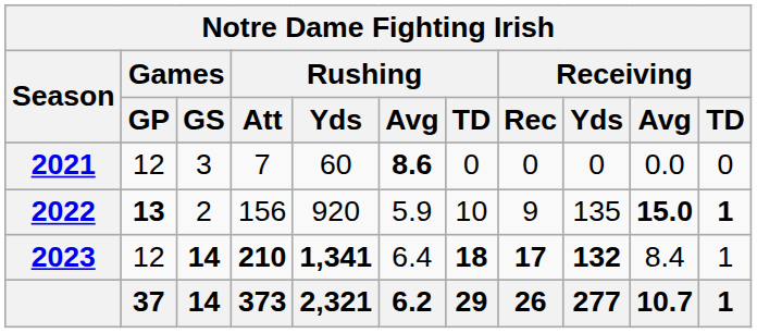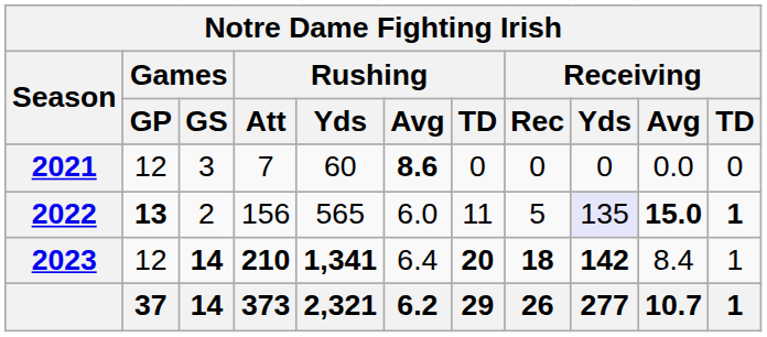2022 | Rushing / Yds: 920 -> 565
2022 | Rushing / Avg: 5.9 -> 6.0
2022 | Rushing / TD: 10 -> 11
2022 | Receiving / Rec: 9 -> 5
2022 | Receiving / Yds: no background -> lavender background
2023 | Rushing / TD: 18 -> 20
2023 | Receiving / Rec: 17 -> 18
2023 | Receiving / Yds: 132 -> 142
